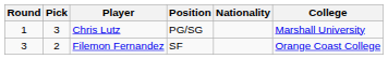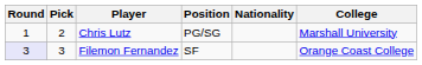Chris Lutz | Pick: 3 -> 2
Filemon Fernandez | Round: no background -> lavender background
Filemon Fernandez | Pick: 2 -> 3
